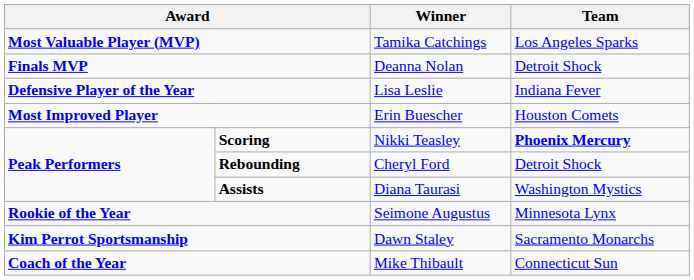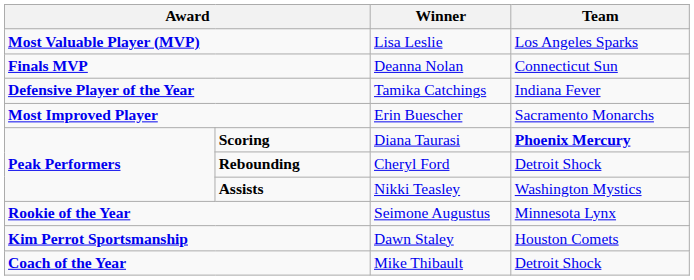Most Valuable Player (MVP) | Winner: Tamika Catchings -> Lisa Leslie
Finals MVP | Team: Detroit Shock -> Connecticut Sun
Defensive Player of the Year | Winner: Lisa Leslie -> Tamika Catchings
Most Improved Player | Team: Houston Comets -> Sacramento Monarchs
Scoring | Winner: Nikki Teasley -> Diana Taurasi
Assists | Winner: Diana Taurasi -> Nikki Teasley
Kim Perrot Sportsmanship | Team: Sacramento Monarchs -> Houston Comets
Coach of the Year | Team: Connecticut Sun -> Detroit Shock
